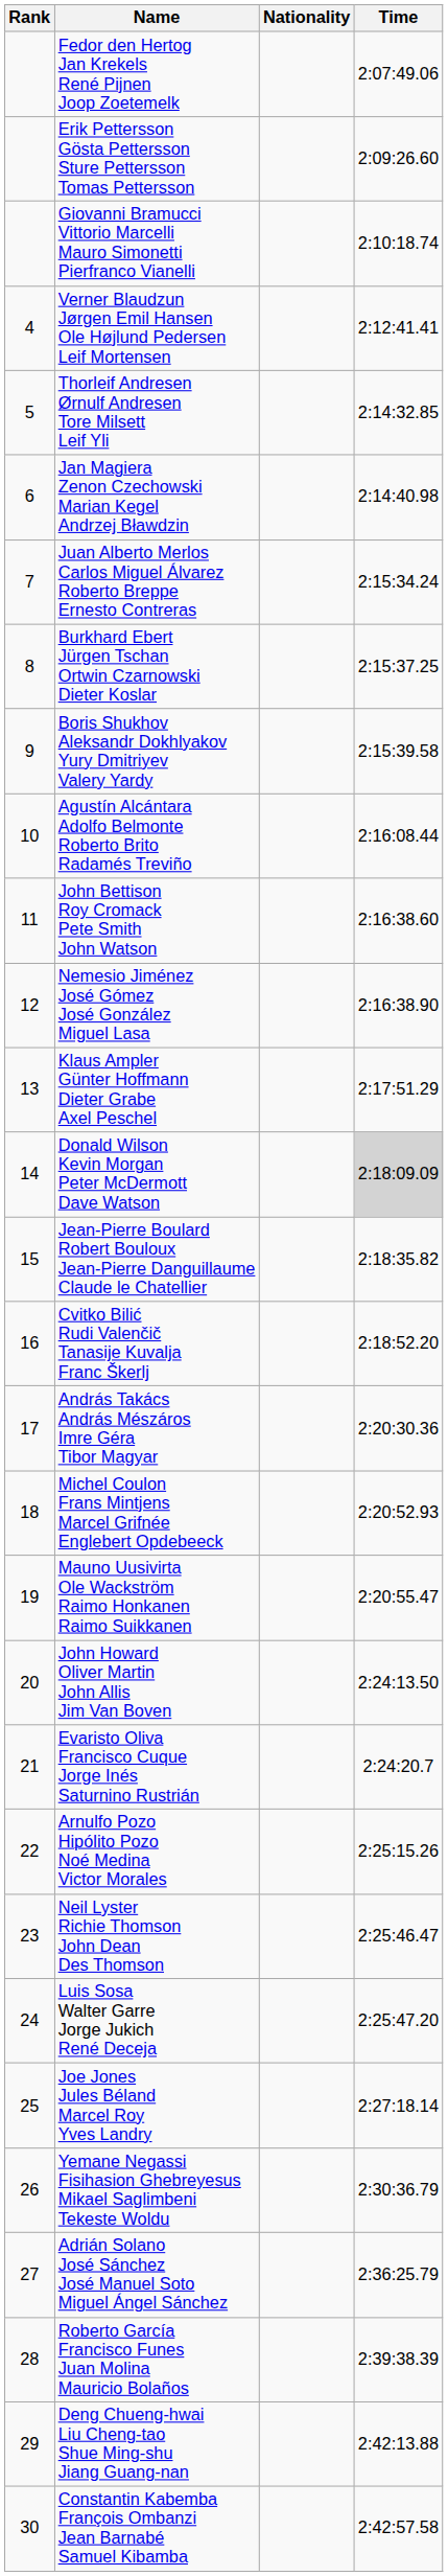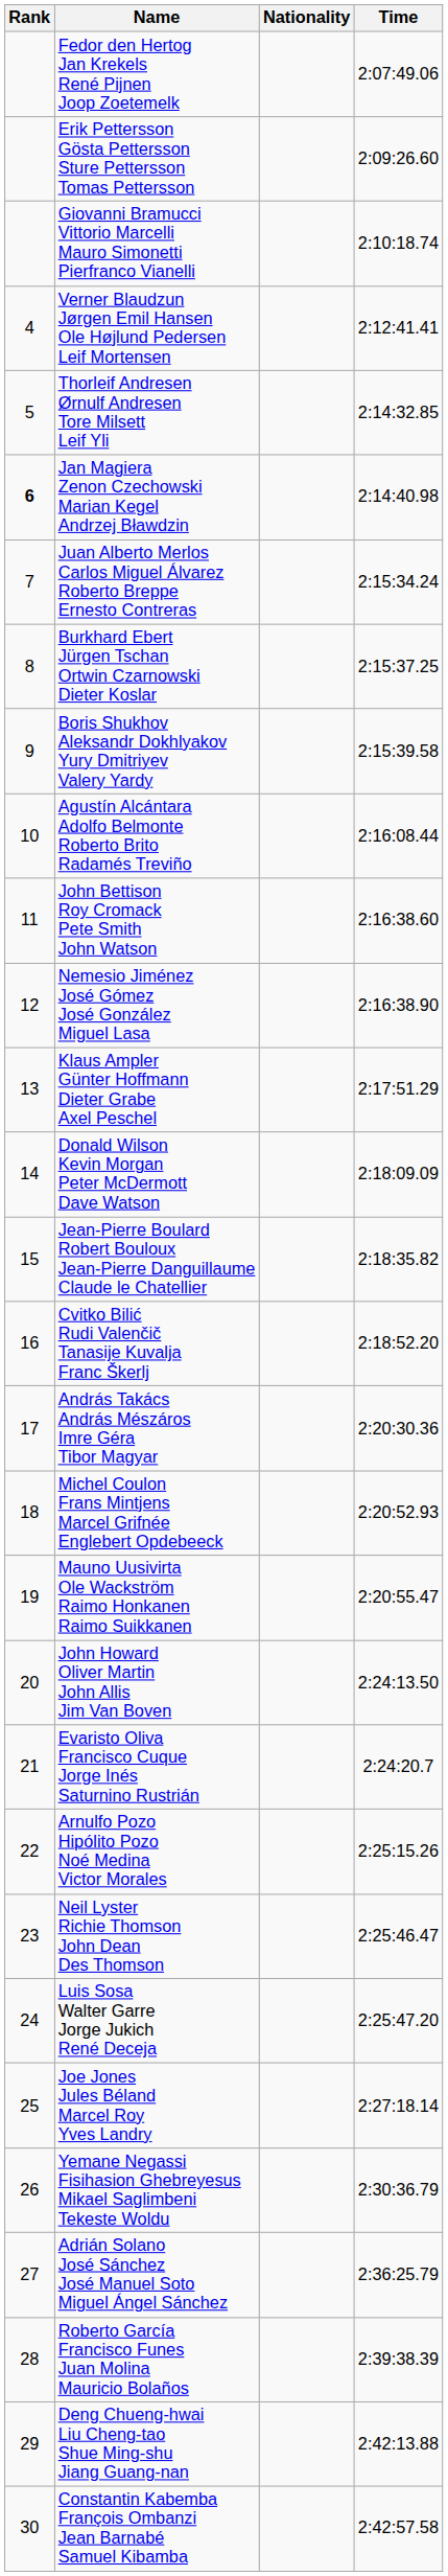Jan Magiera Zenon Czechowski Marian Kegel Andrzej Bławdzin | Rank: normal -> bold
Donald Wilson Kevin Morgan Peter McDermott Dave Watson | Time: lightgrey background -> no background
